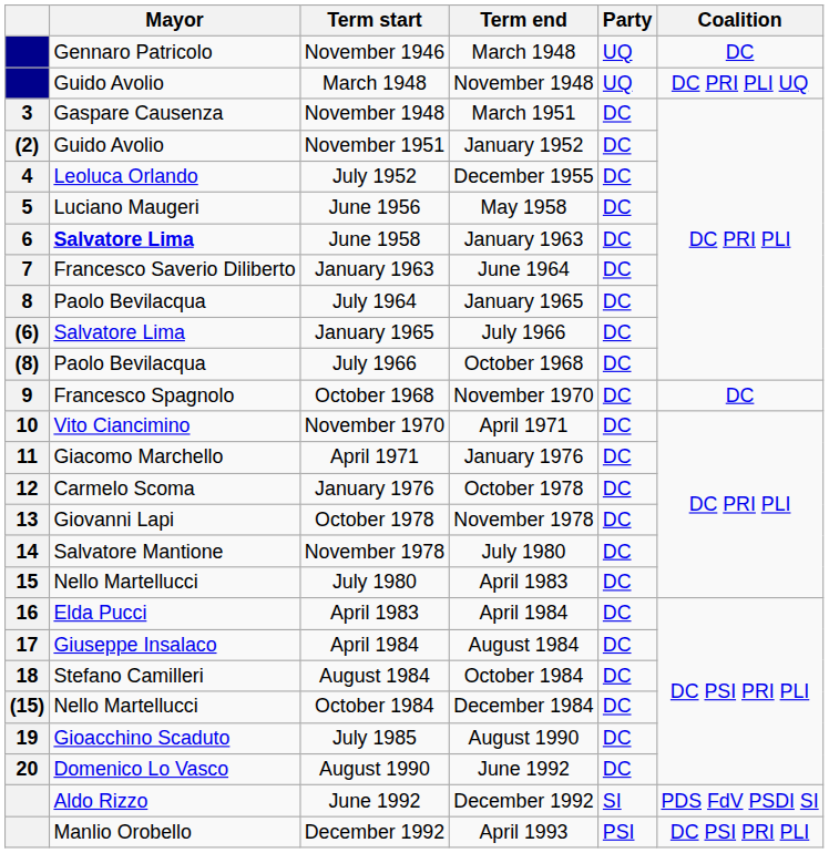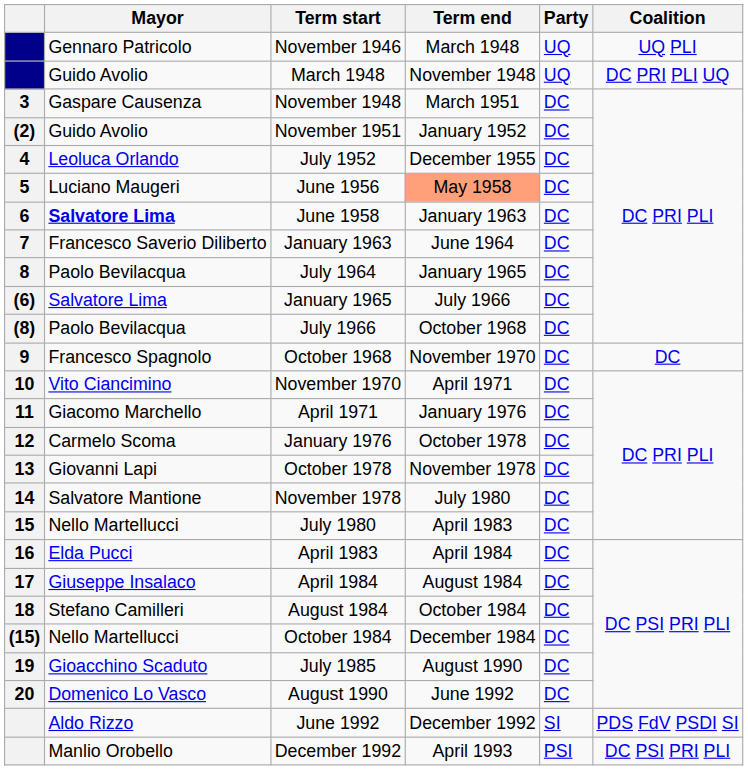November 1946 | Coalition: DC -> UQ PLI
June 1956 | Term end: no background -> lightsalmon background
